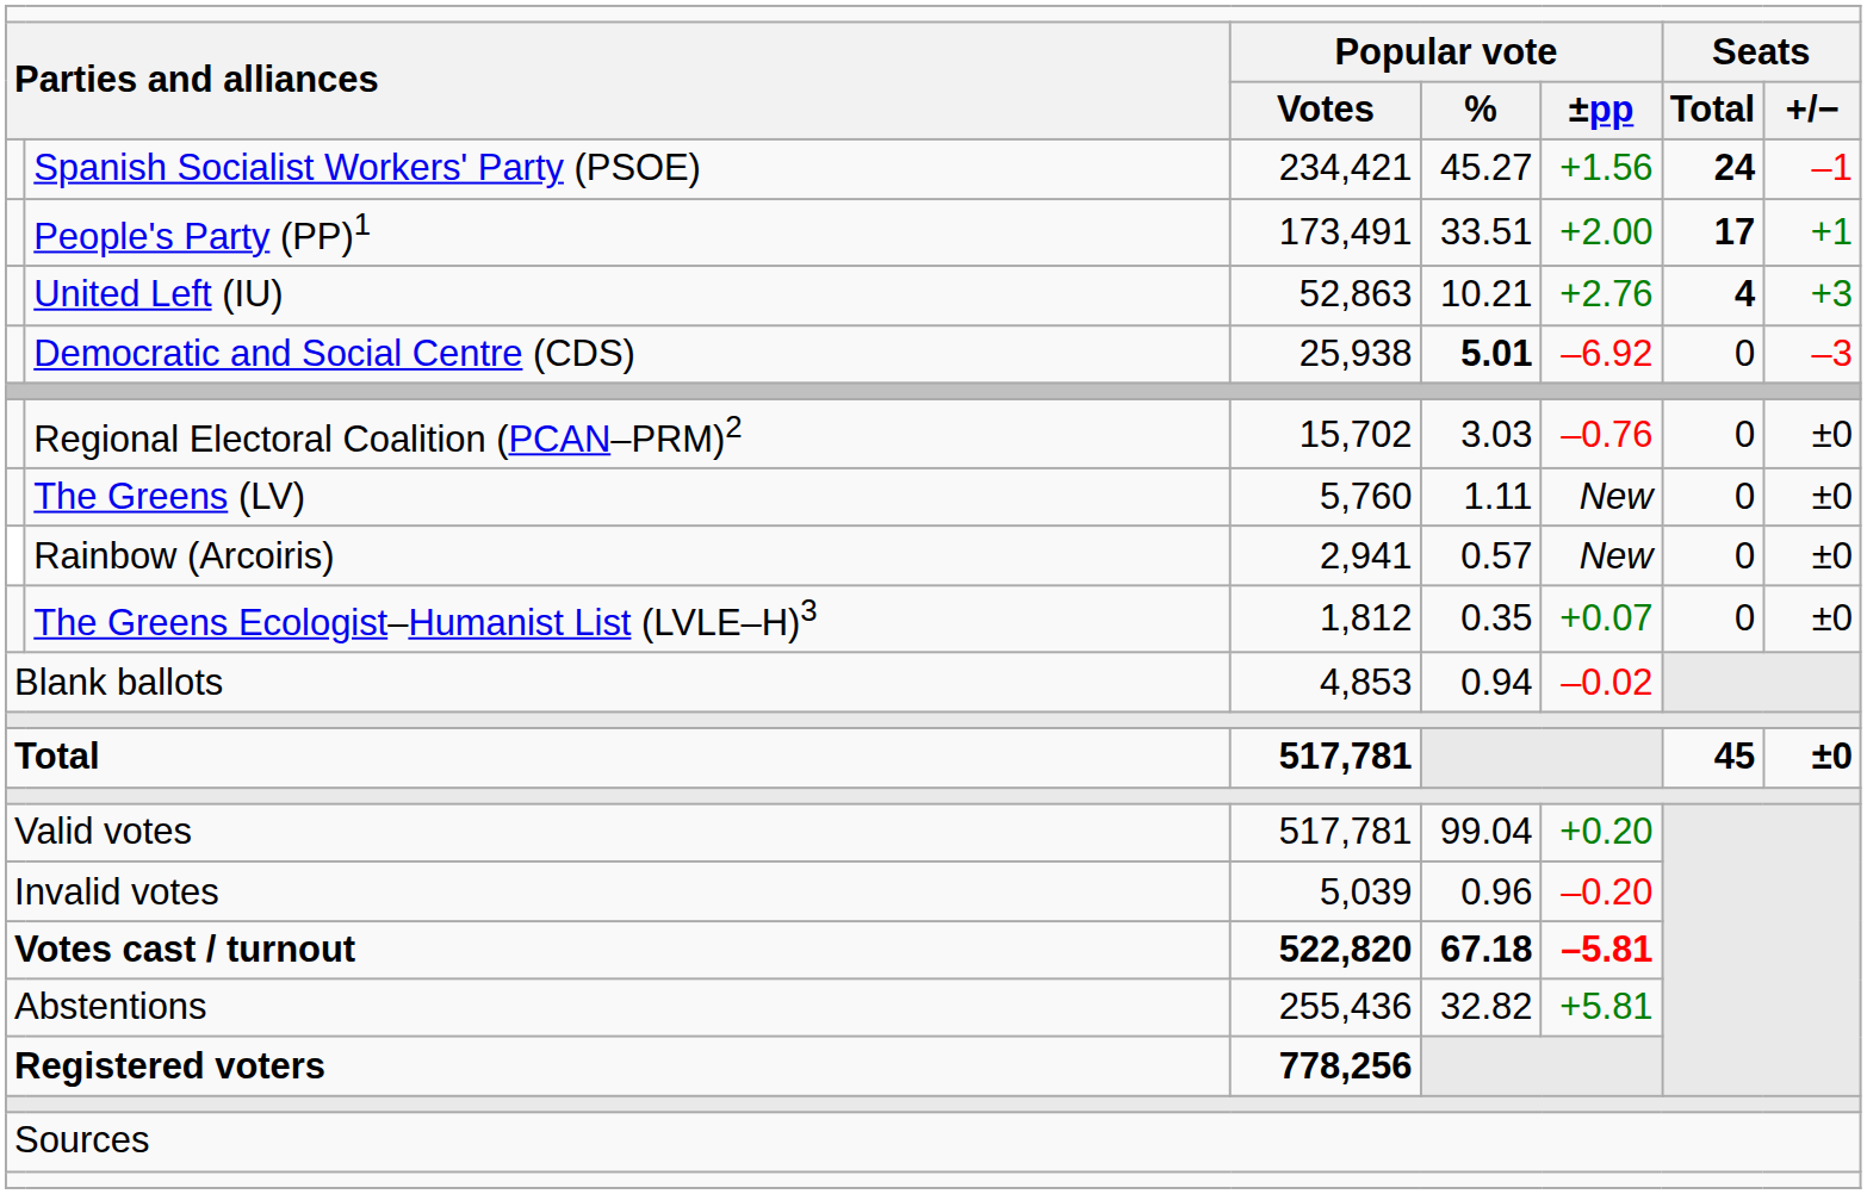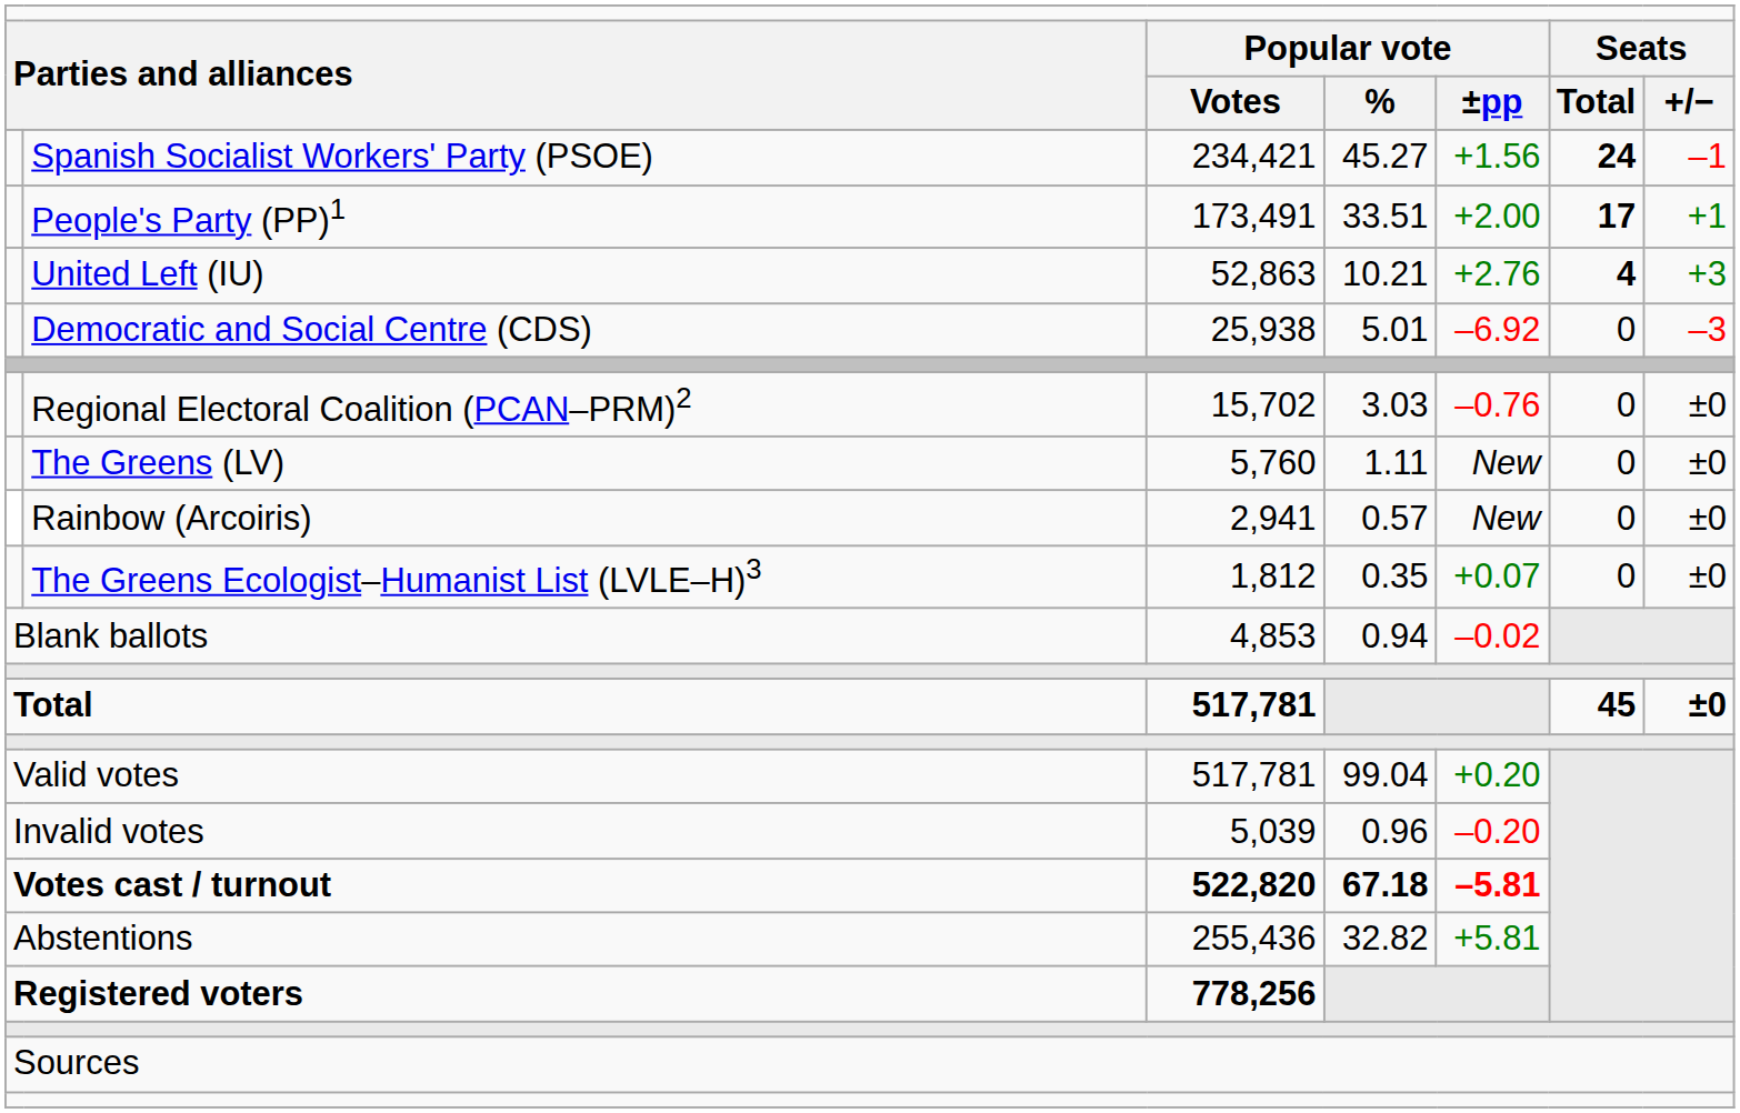Democratic and Social Centre (CDS) | column 4: bold -> normal
